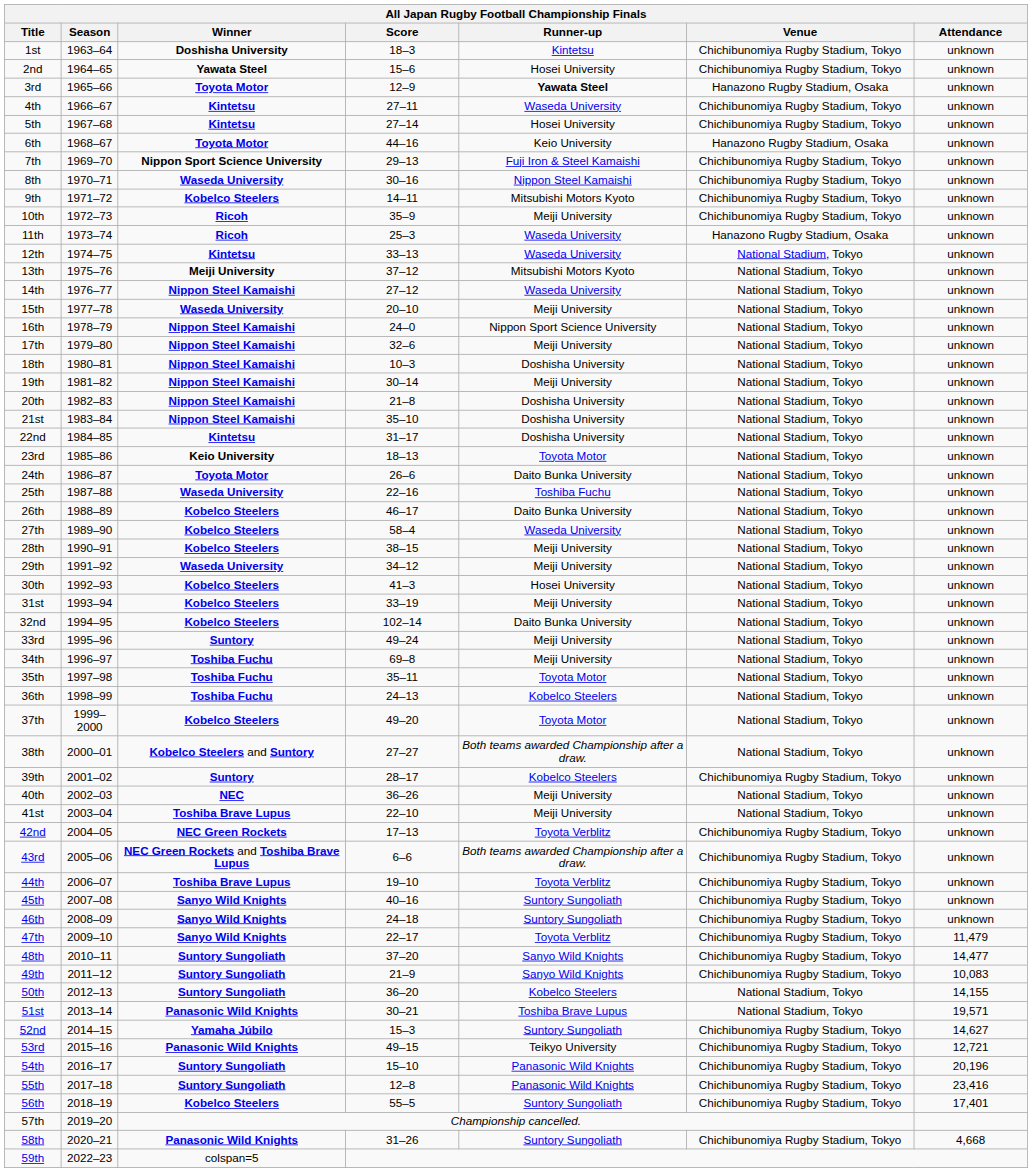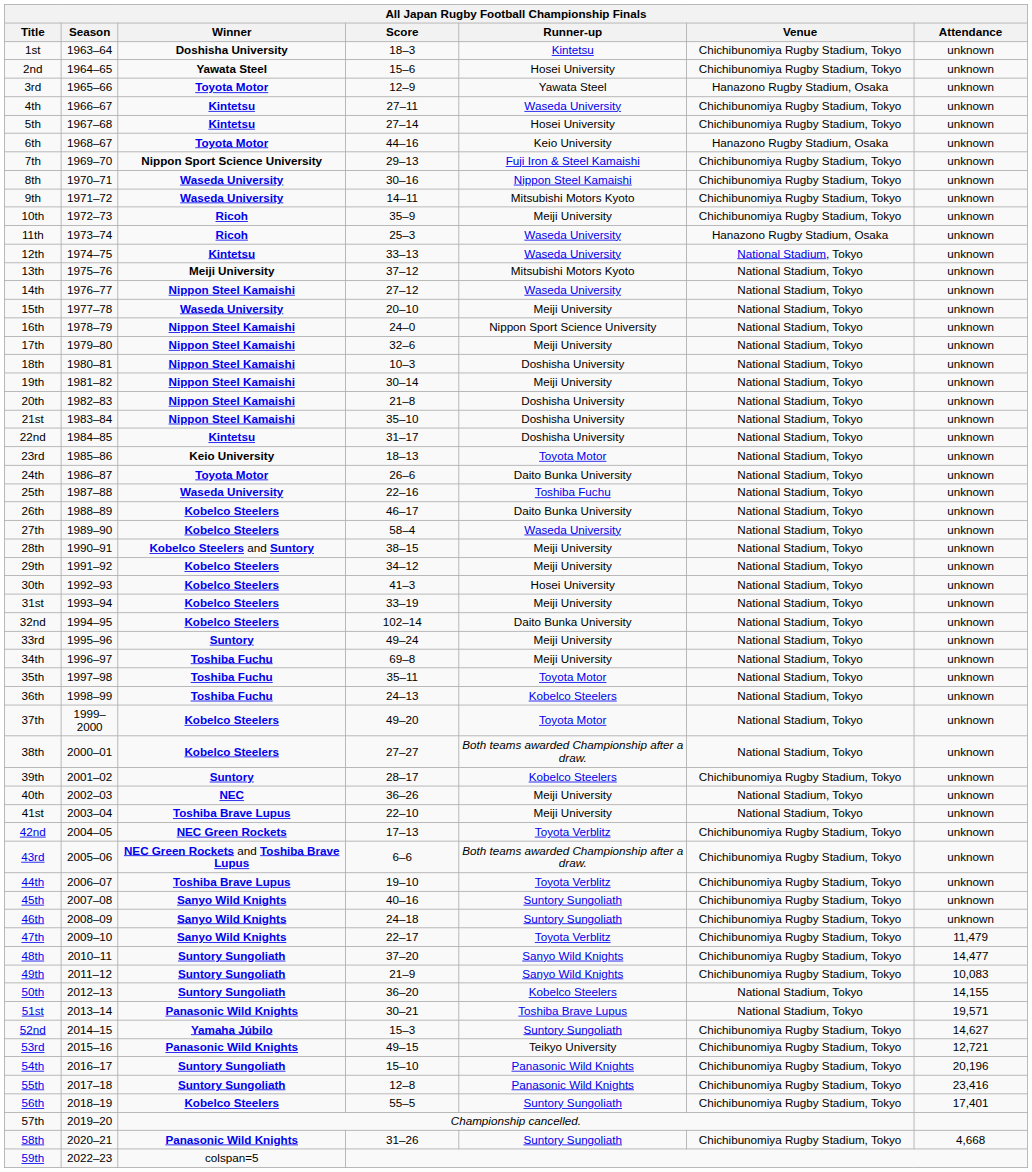3rd | Runner-up: bold -> normal
9th | Winner: Kobelco Steelers -> Waseda University
28th | Winner: Kobelco Steelers -> Kobelco Steelers and Suntory
29th | Winner: Waseda University -> Kobelco Steelers
38th | Winner: Kobelco Steelers and Suntory -> Kobelco Steelers
